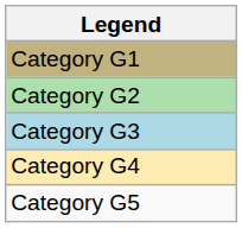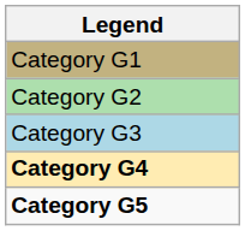row 5 | column 1: normal -> bold
row 6 | column 1: normal -> bold
